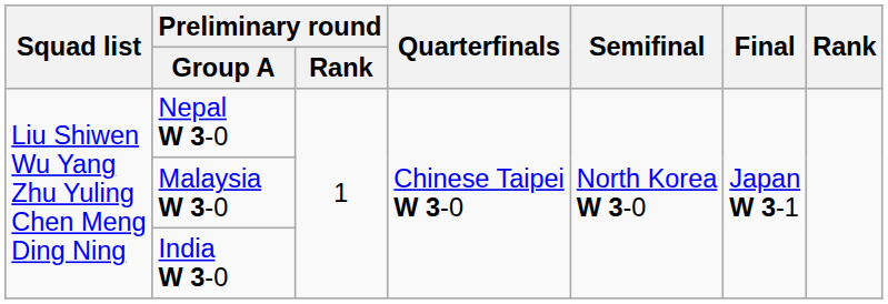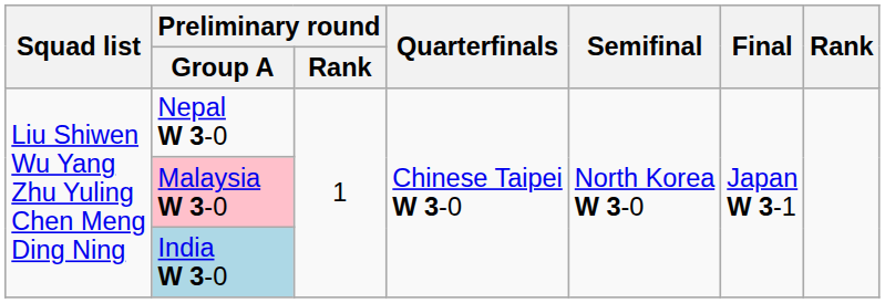Malaysia W 3-0 | Preliminary round / Group A: no background -> pink background
India W 3-0 | Preliminary round / Group A: no background -> lightblue background
